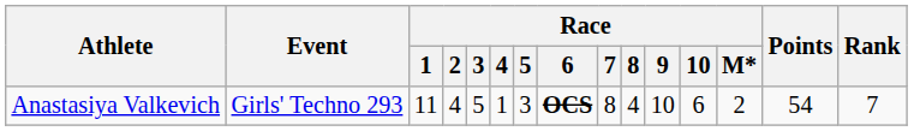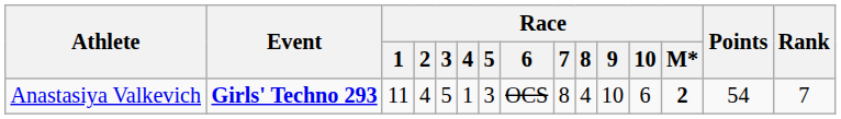Anastasiya Valkevich | Event: normal -> bold
Anastasiya Valkevich | Race / 6: bold -> normal
Anastasiya Valkevich | Race / M*: normal -> bold
